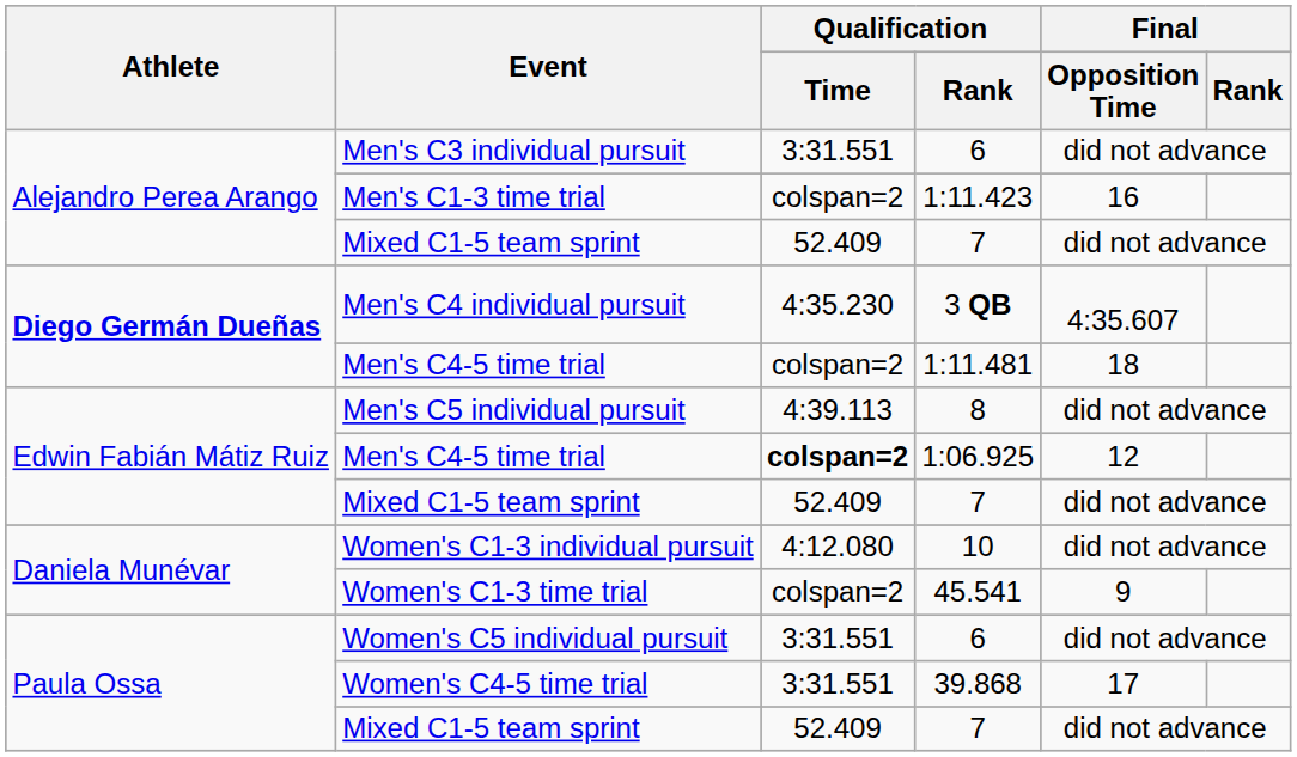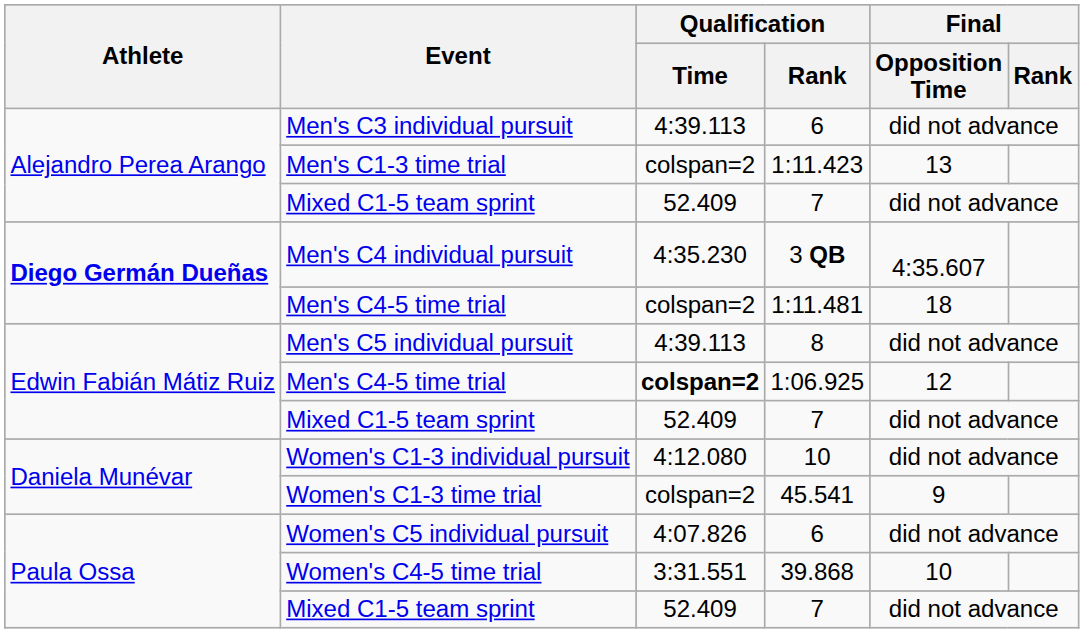Men's C3 individual pursuit | Qualification / Time: 3:31.551 -> 4:39.113
Men's C1-3 time trial | Final / Opposition Time: 16 -> 13
Women's C5 individual pursuit | Qualification / Time: 3:31.551 -> 4:07.826
Women's C4-5 time trial | Final / Opposition Time: 17 -> 10
